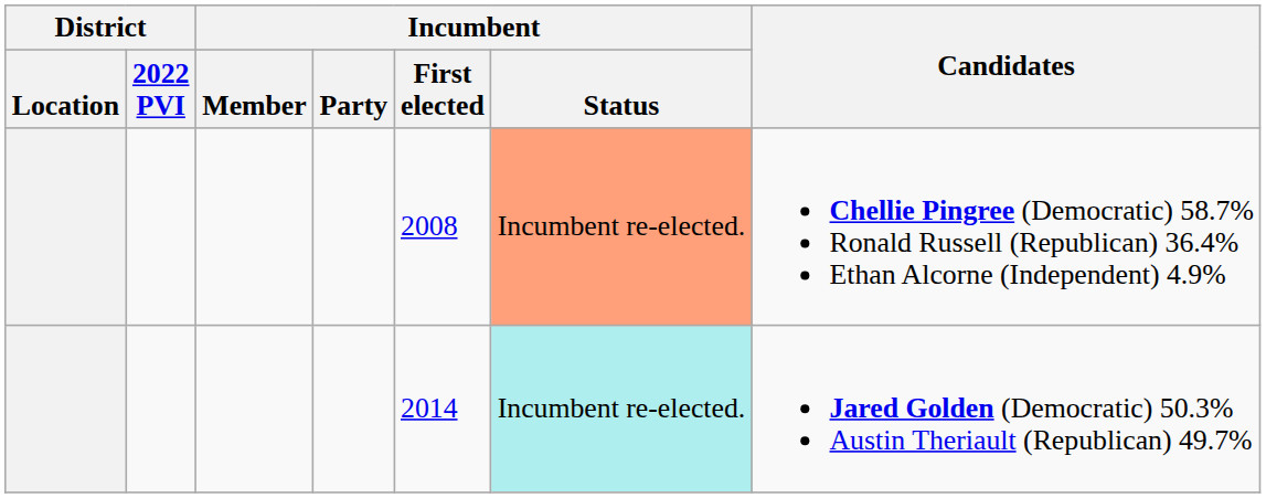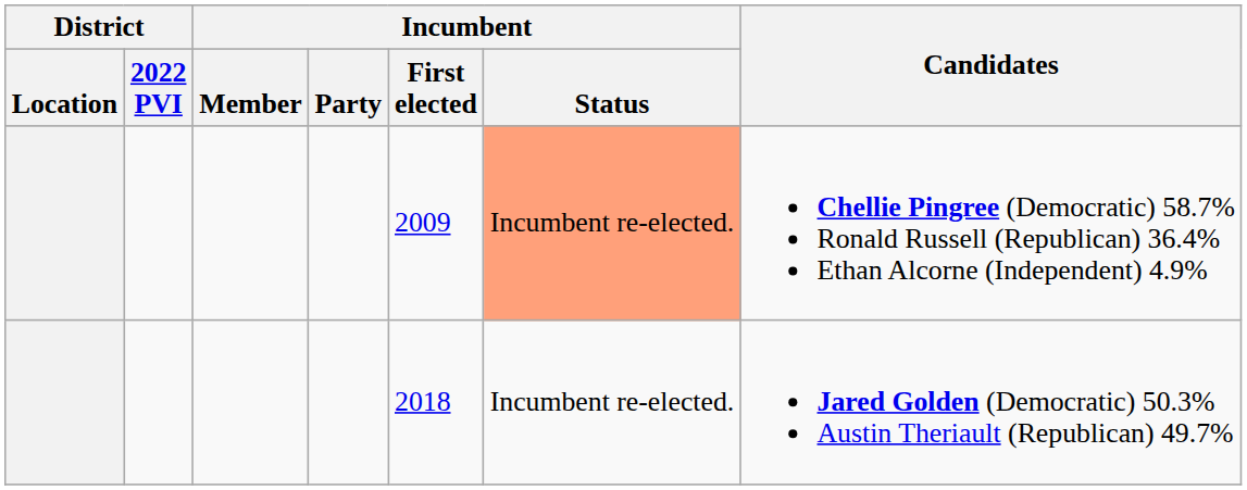row 3 | Incumbent / First elected: 2008 -> 2009
row 4 | Incumbent / First elected: 2014 -> 2018
row 4 | Incumbent / Status: paleturquoise background -> no background
